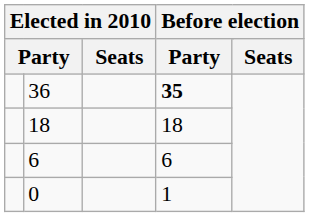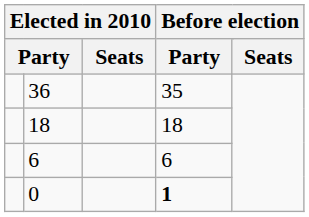36 | column 4: bold -> normal
0 | column 4: normal -> bold
